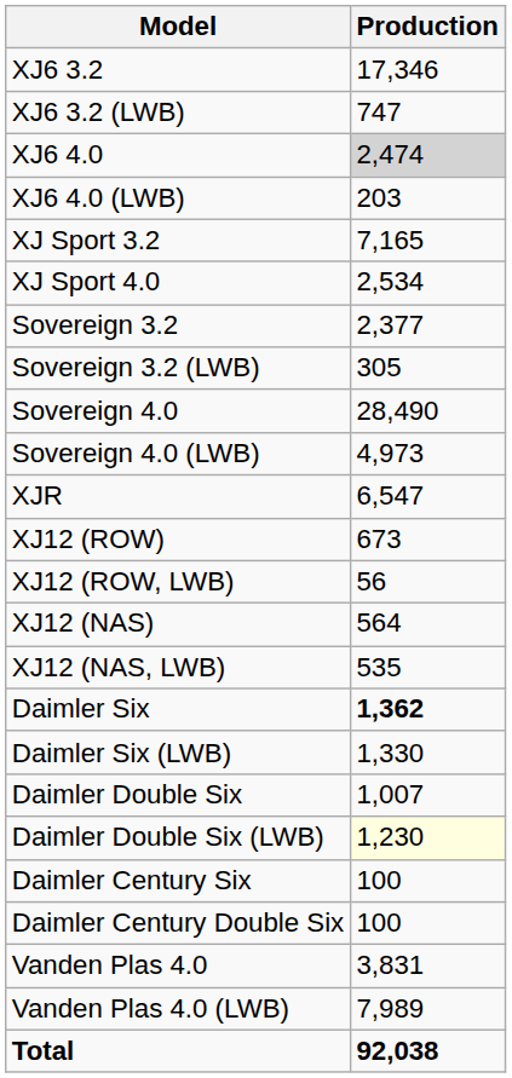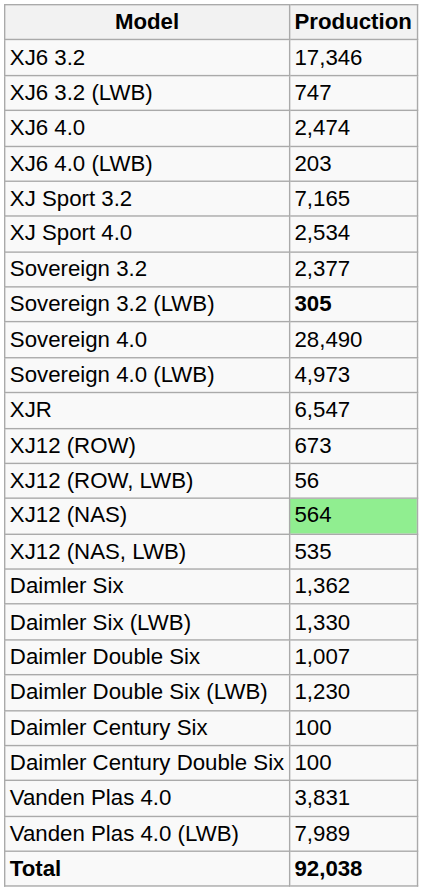XJ6 4.0 | Production: lightgrey background -> no background
Sovereign 3.2 (LWB) | Production: normal -> bold
XJ12 (NAS) | Production: no background -> lightgreen background
Daimler Six | Production: bold -> normal
Daimler Double Six (LWB) | Production: lightyellow background -> no background
